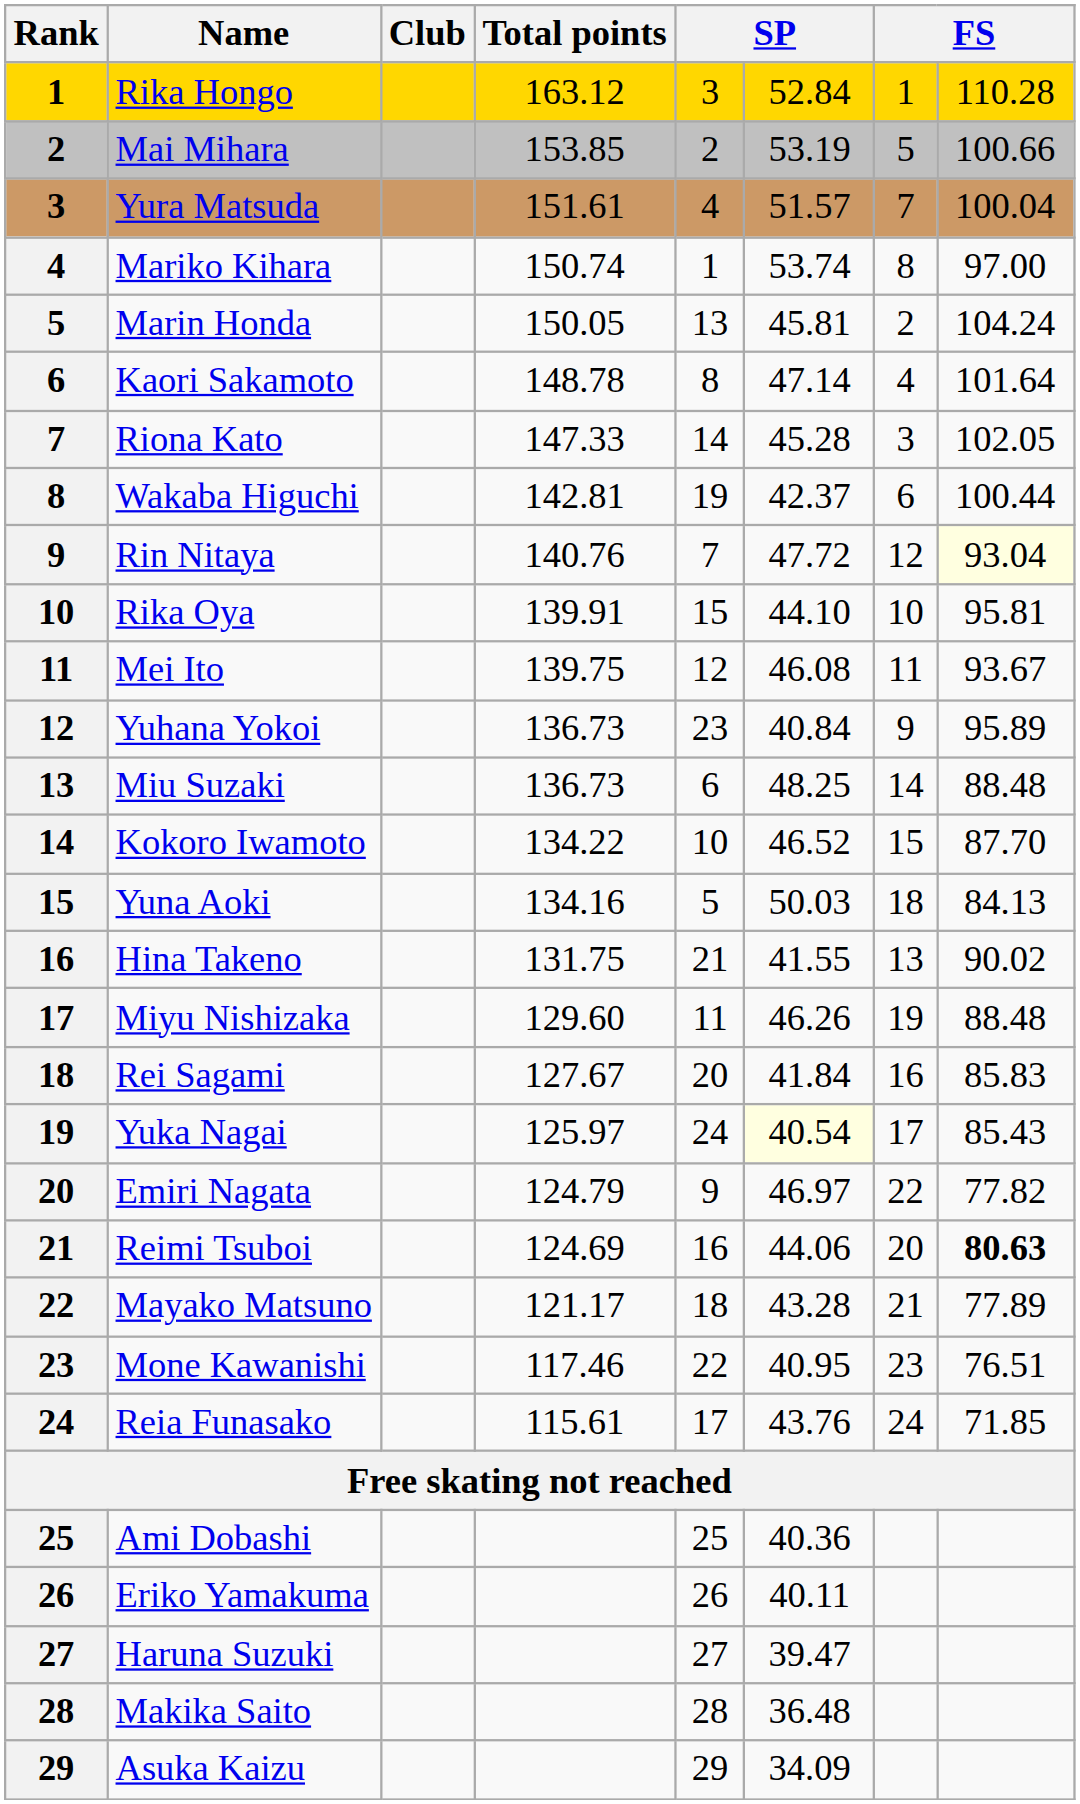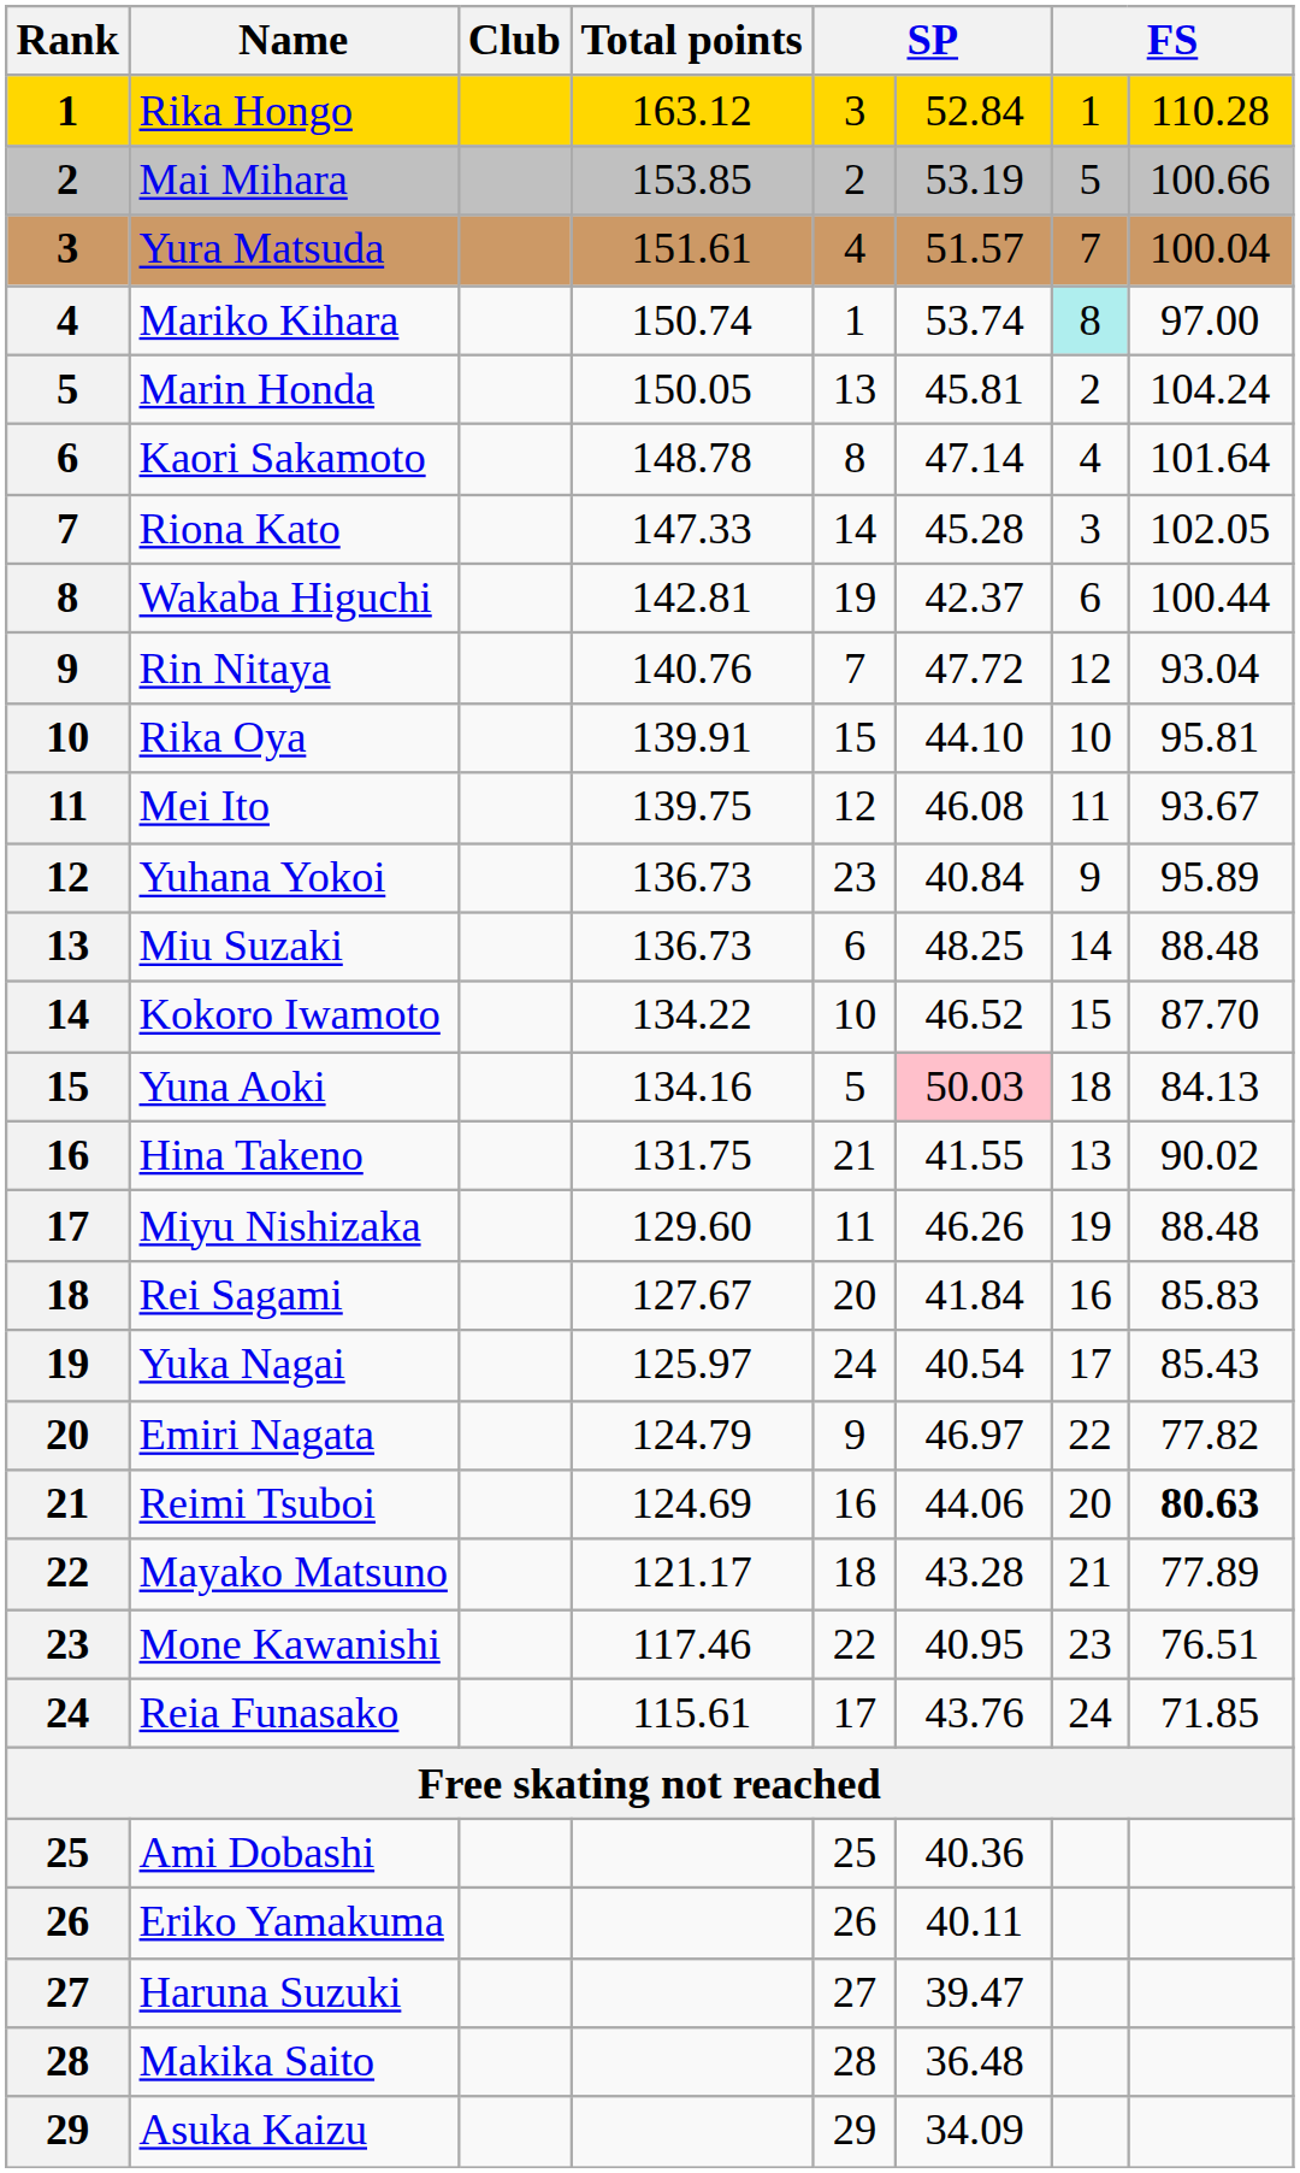Mariko Kihara | column 7: no background -> paleturquoise background
Rin Nitaya | column 8: lightyellow background -> no background
Yuna Aoki | column 6: no background -> pink background
Yuka Nagai | column 6: lightyellow background -> no background
